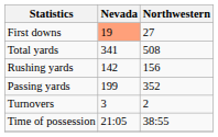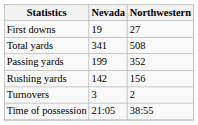First downs | Nevada: lightsalmon background -> no background
rows swapped: Rushing yards <-> Passing yards
